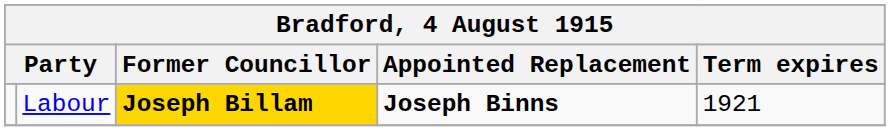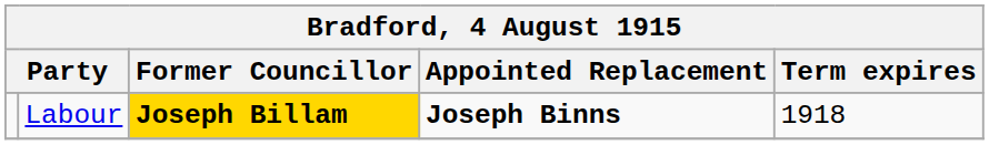Labour | Term expires: 1921 -> 1918
